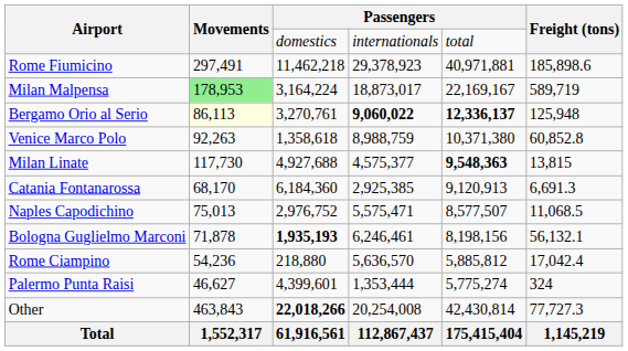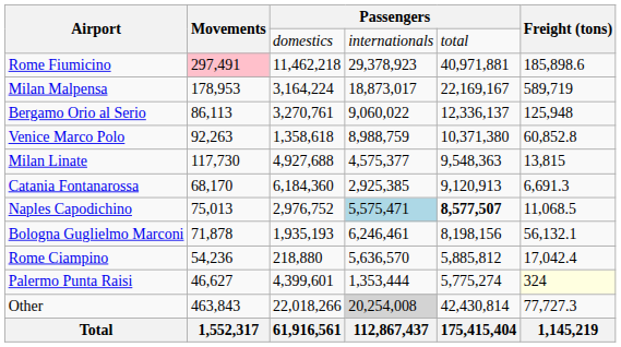Rome Fiumicino | Movements: no background -> pink background
Milan Malpensa | Movements: lightgreen background -> no background
Bergamo Orio al Serio | Movements: lightyellow background -> no background
Bergamo Orio al Serio | column 4: bold -> normal
Bergamo Orio al Serio | column 5: bold -> normal
Milan Linate | column 5: bold -> normal
Naples Capodichino | column 4: no background -> lightblue background
Naples Capodichino | column 5: normal -> bold
Bologna Guglielmo Marconi | column 3: bold -> normal
Palermo Punta Raisi | Freight (tons): no background -> lightyellow background
Other | column 3: bold -> normal
Other | column 4: no background -> lightgrey background
